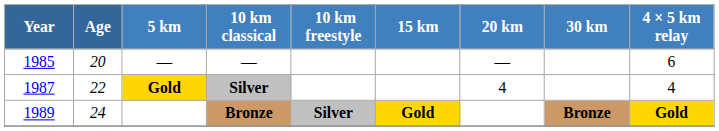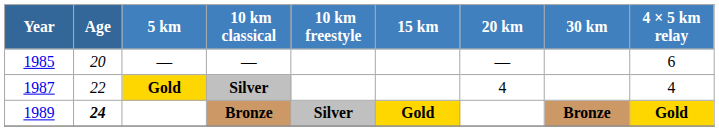row 4 | Age: normal -> bold
